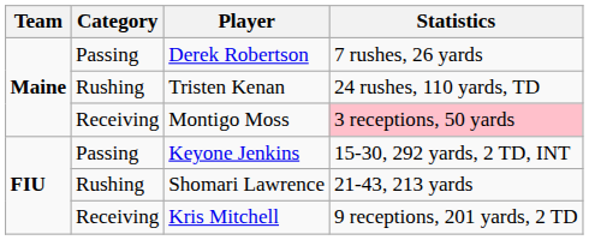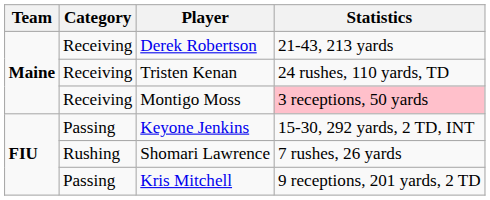Derek Robertson | Category: Passing -> Receiving
Derek Robertson | Statistics: 7 rushes, 26 yards -> 21-43, 213 yards
Tristen Kenan | Category: Rushing -> Receiving
Shomari Lawrence | Statistics: 21-43, 213 yards -> 7 rushes, 26 yards
Kris Mitchell | Category: Receiving -> Passing
